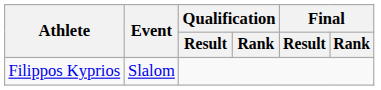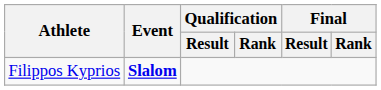Filippos Kyprios | Event: normal -> bold
